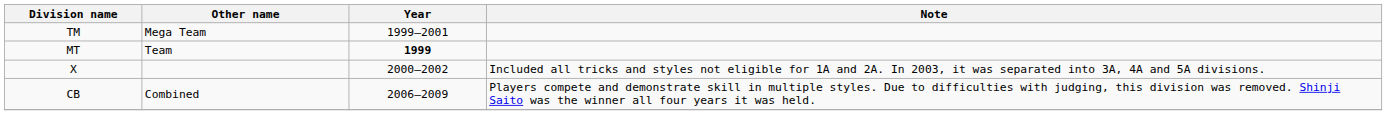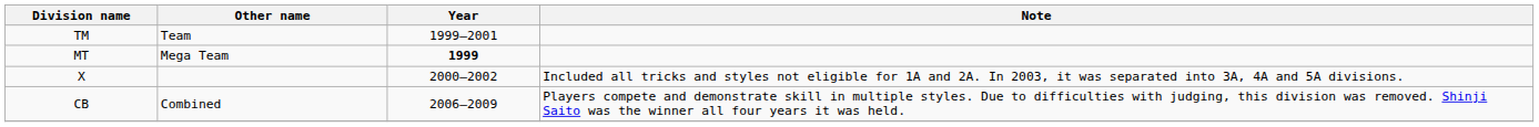TM | Other name: Mega Team -> Team
MT | Other name: Team -> Mega Team
